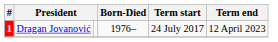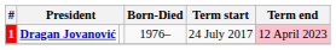1 | column 2: normal -> bold
1 | Term end: no background -> pink background
